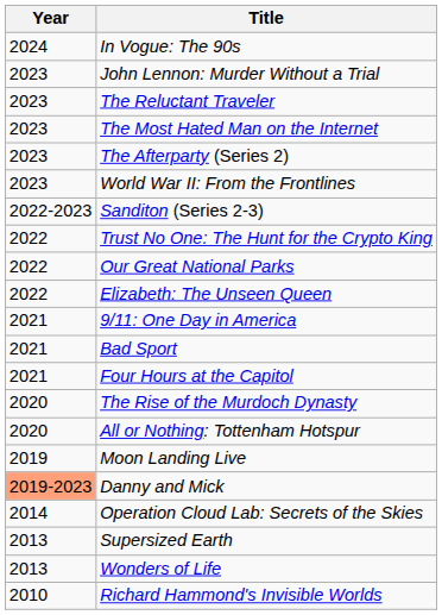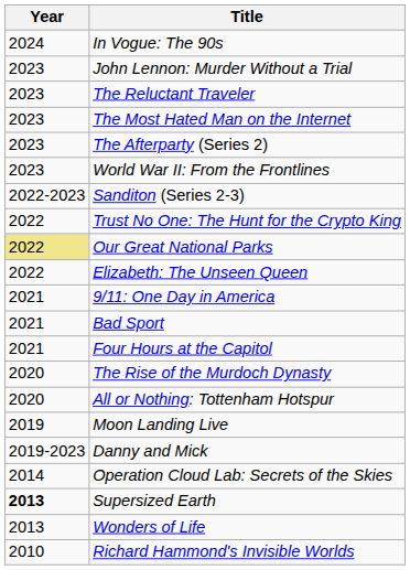Our Great National Parks | Year: no background -> khaki background
Danny and Mick | Year: lightsalmon background -> no background
Supersized Earth | Year: normal -> bold
